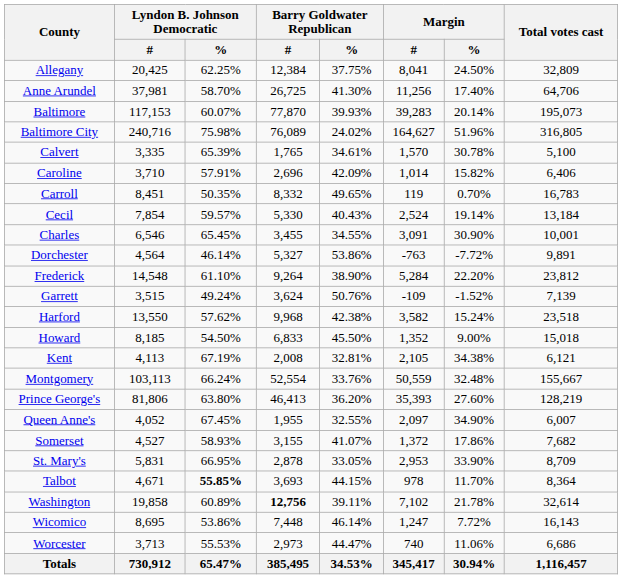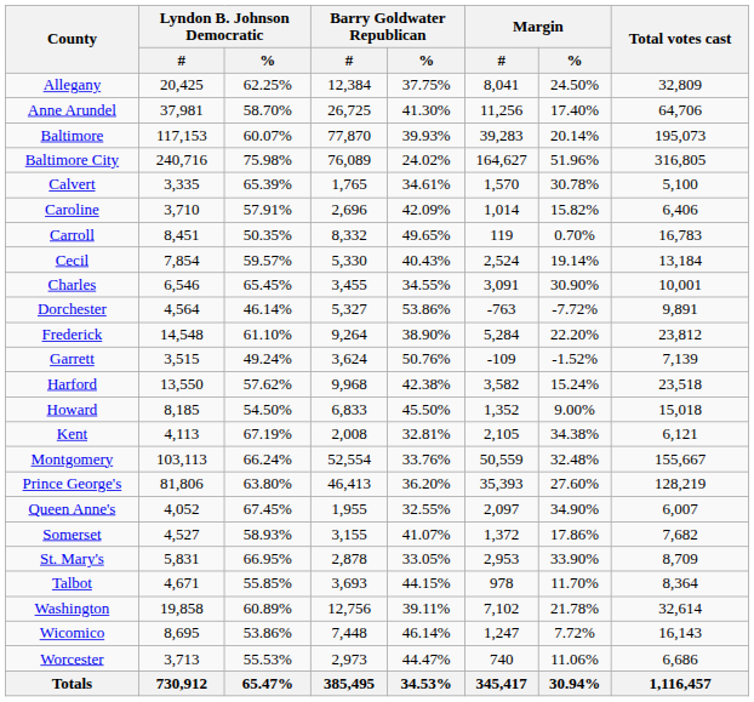Talbot | Lyndon B. Johnson Democratic / %: bold -> normal
Washington | Barry Goldwater Republican / #: bold -> normal
